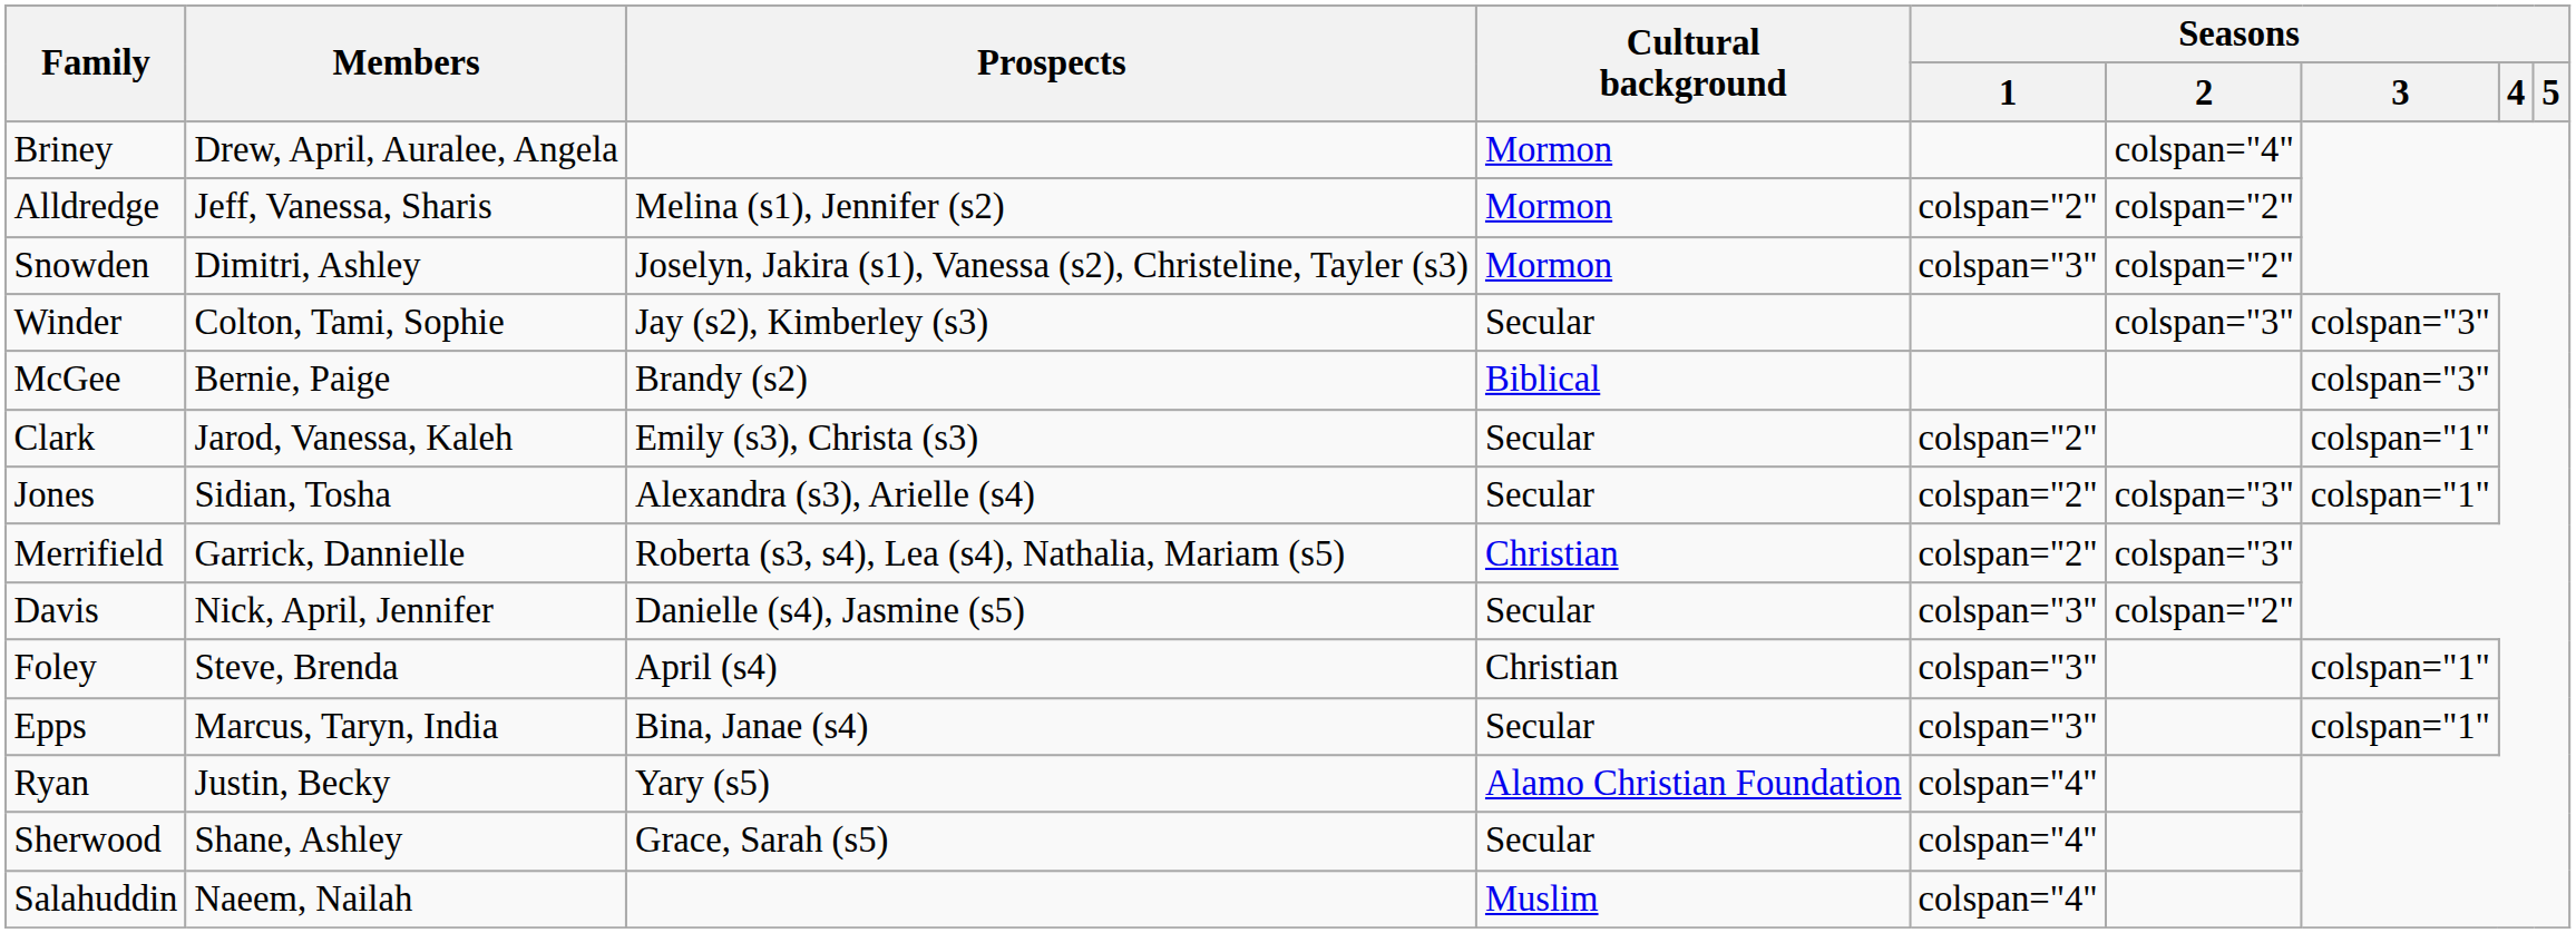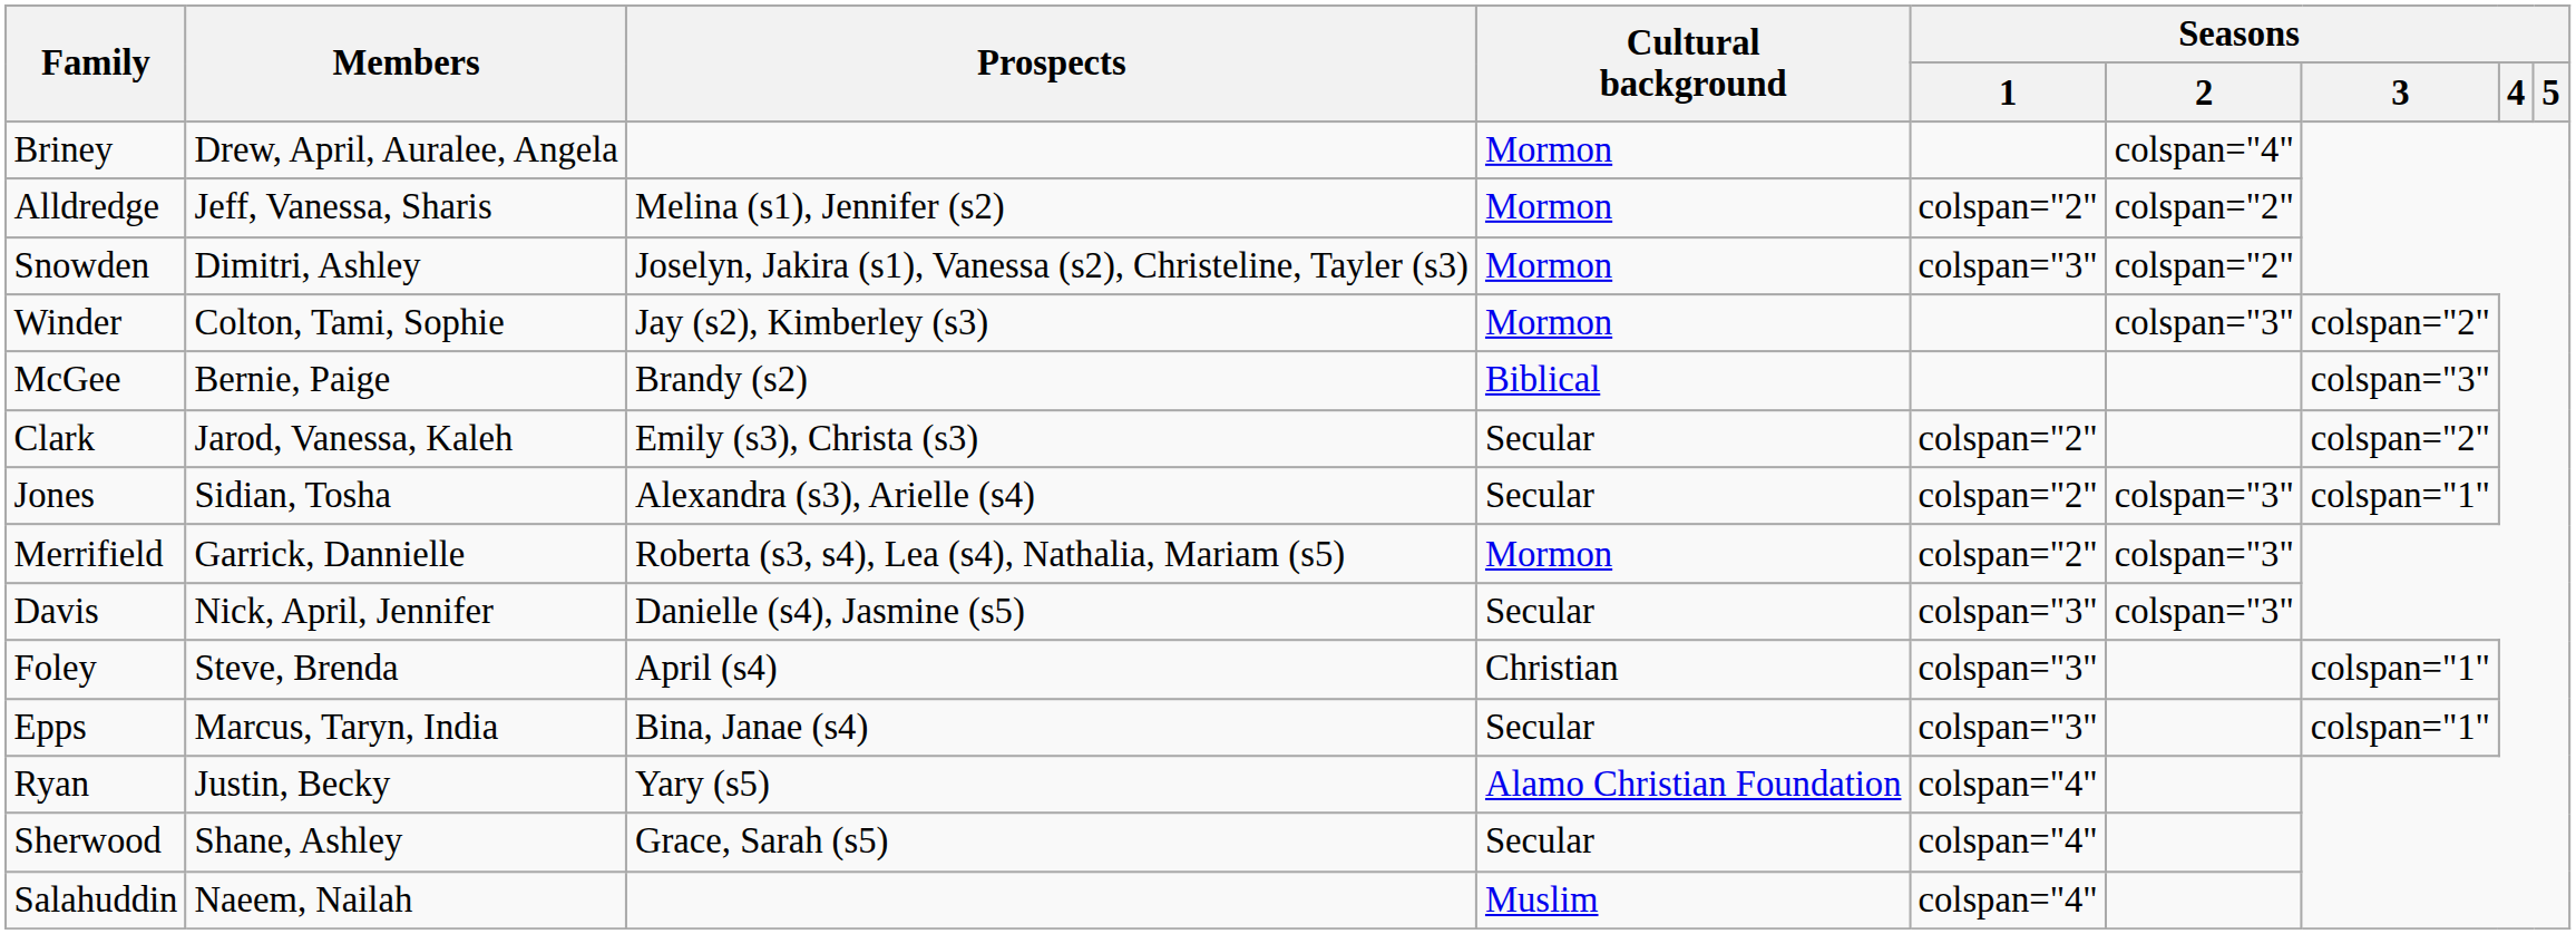Winder | Cultural background: Secular -> Mormon
Winder | Seasons / 3: colspan="3" -> colspan="2"
Clark | Seasons / 3: colspan="1" -> colspan="2"
Merrifield | Cultural background: Christian -> Mormon
Davis | Seasons / 2: colspan="2" -> colspan="3"
